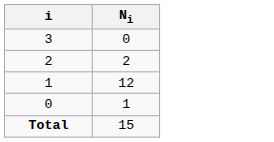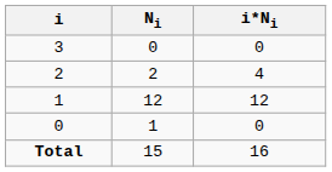+ column: i*Ni | 0 | 4 | 12 | 0 | 16
